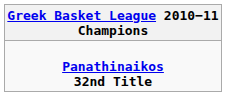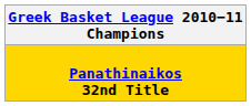row 2 | column 1: no background -> gold background
